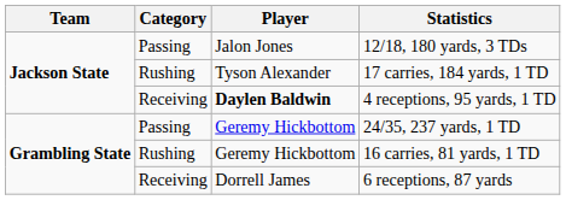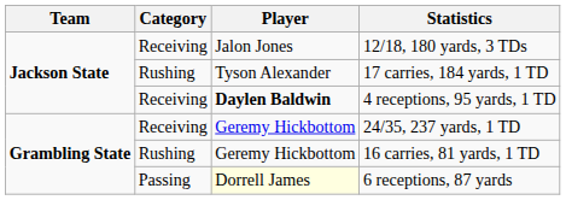12/18, 180 yards, 3 TDs | Category: Passing -> Receiving
24/35, 237 yards, 1 TD | Category: Passing -> Receiving
6 receptions, 87 yards | Category: Receiving -> Passing
6 receptions, 87 yards | Player: no background -> lightyellow background
